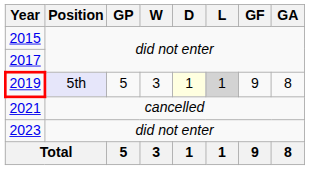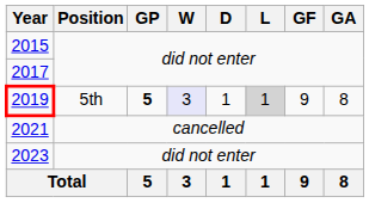2019 | Position: lavender background -> no background
2019 | GP: normal -> bold
2019 | W: no background -> lavender background
2019 | D: lightyellow background -> no background
